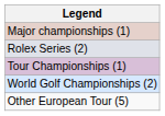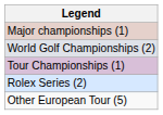row 3 | column 1: Rolex Series (2) -> World Golf Championships (2)
row 5 | column 1: World Golf Championships (2) -> Rolex Series (2)
